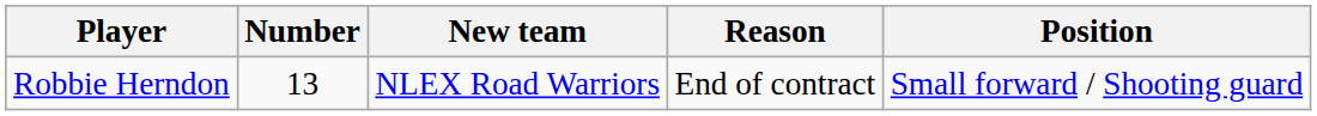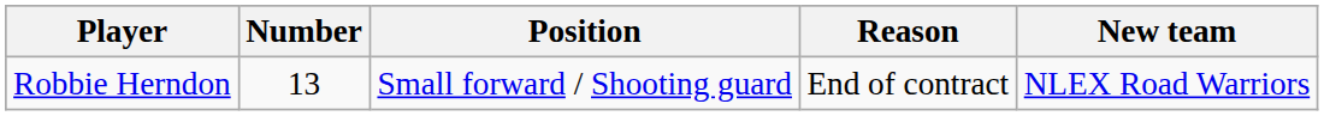columns swapped: Position <-> New team
